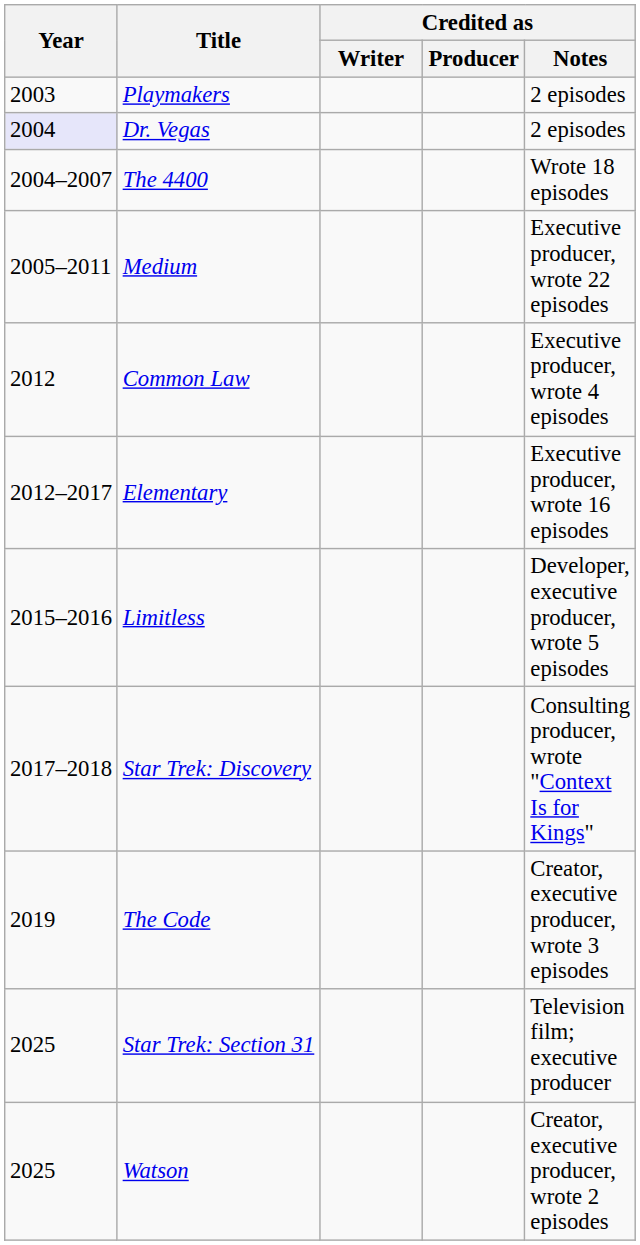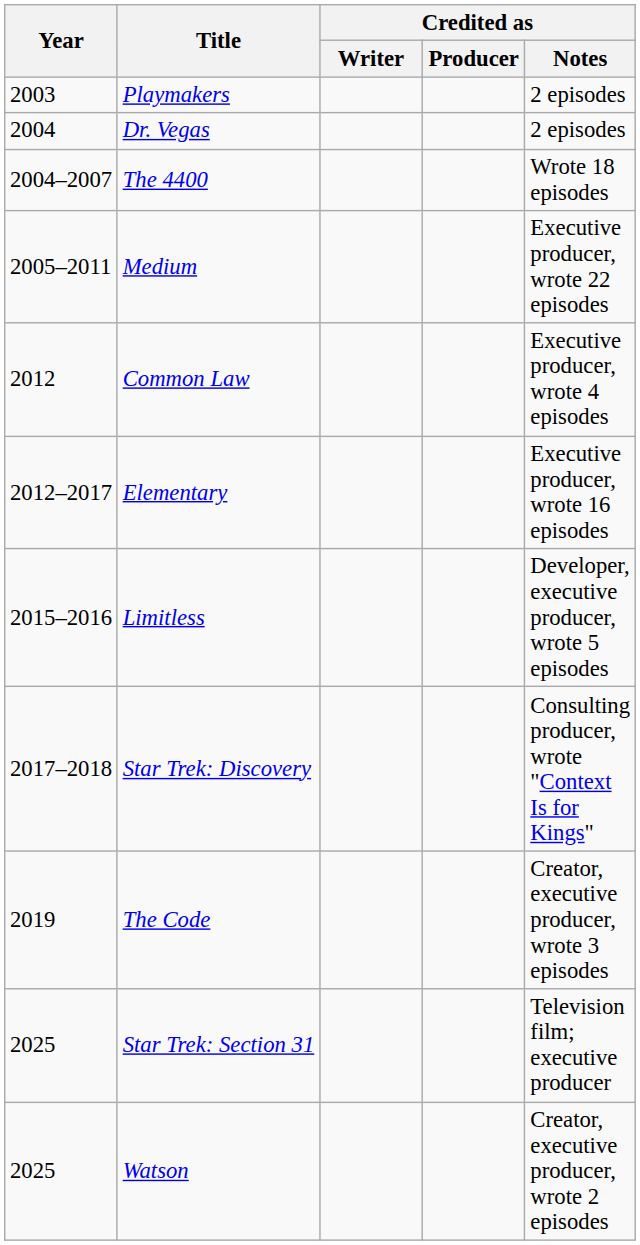Dr. Vegas | Year: lavender background -> no background
